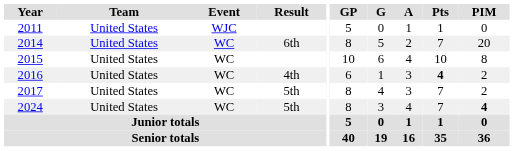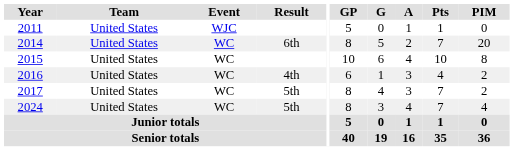2016 | Pts: bold -> normal
2024 | PIM: bold -> normal
